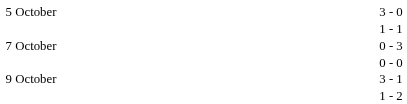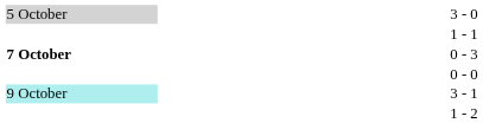3 - 0 | column 1: no background -> lightgrey background
0 - 3 | column 1: normal -> bold
3 - 1 | column 1: no background -> paleturquoise background
